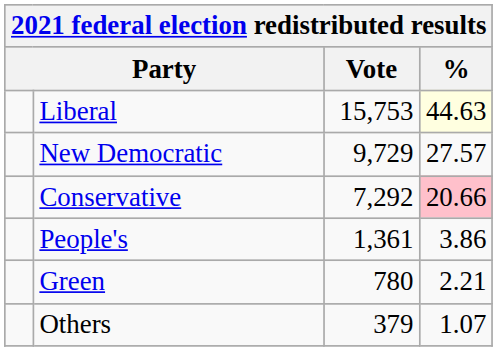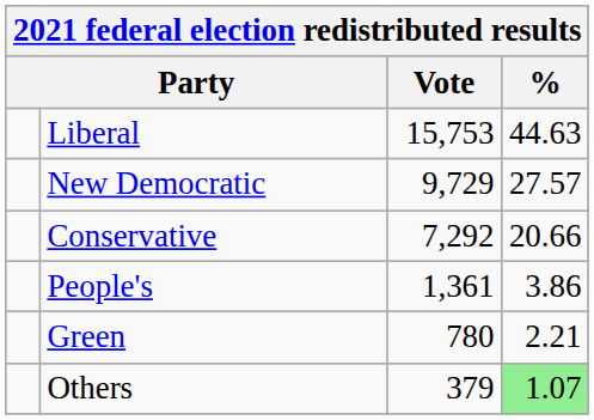Liberal | %: lightyellow background -> no background
Conservative | %: pink background -> no background
Others | %: no background -> lightgreen background
